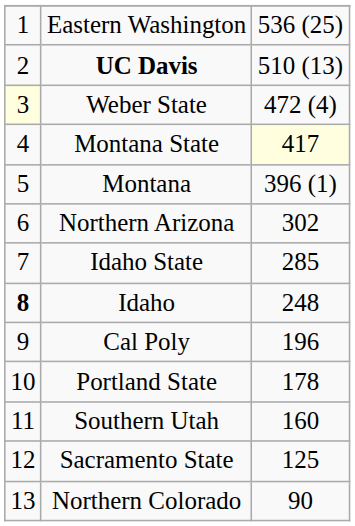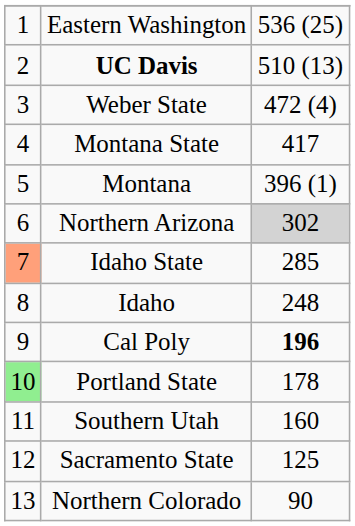Weber State | column 1: lightyellow background -> no background
Montana State | column 3: lightyellow background -> no background
Northern Arizona | column 3: no background -> lightgrey background
Idaho State | column 1: no background -> lightsalmon background
Idaho | column 1: bold -> normal
Cal Poly | column 3: normal -> bold
Portland State | column 1: no background -> lightgreen background
